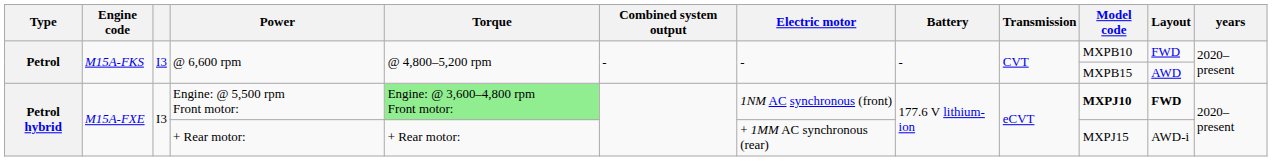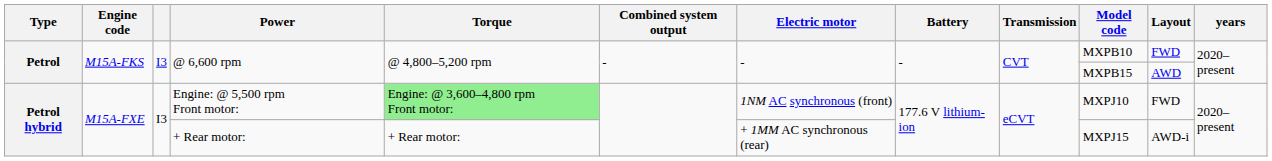Engine: @ 5,500 rpm Front motor: | Model code: bold -> normal
Engine: @ 5,500 rpm Front motor: | Layout: bold -> normal
